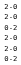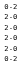row 1 | column 1: 2-0 -> 0-2
row 3 | column 1: 0-2 -> 2-0
